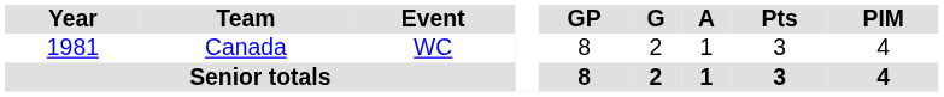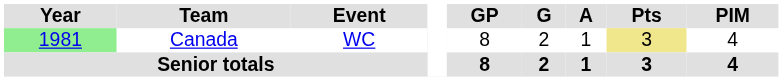Canada | Year: no background -> lightgreen background
Canada | Pts: no background -> khaki background
